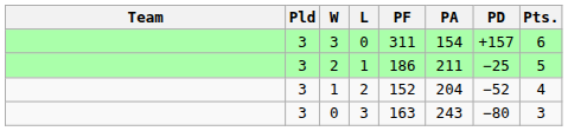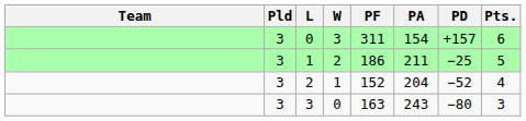columns swapped: W <-> L
